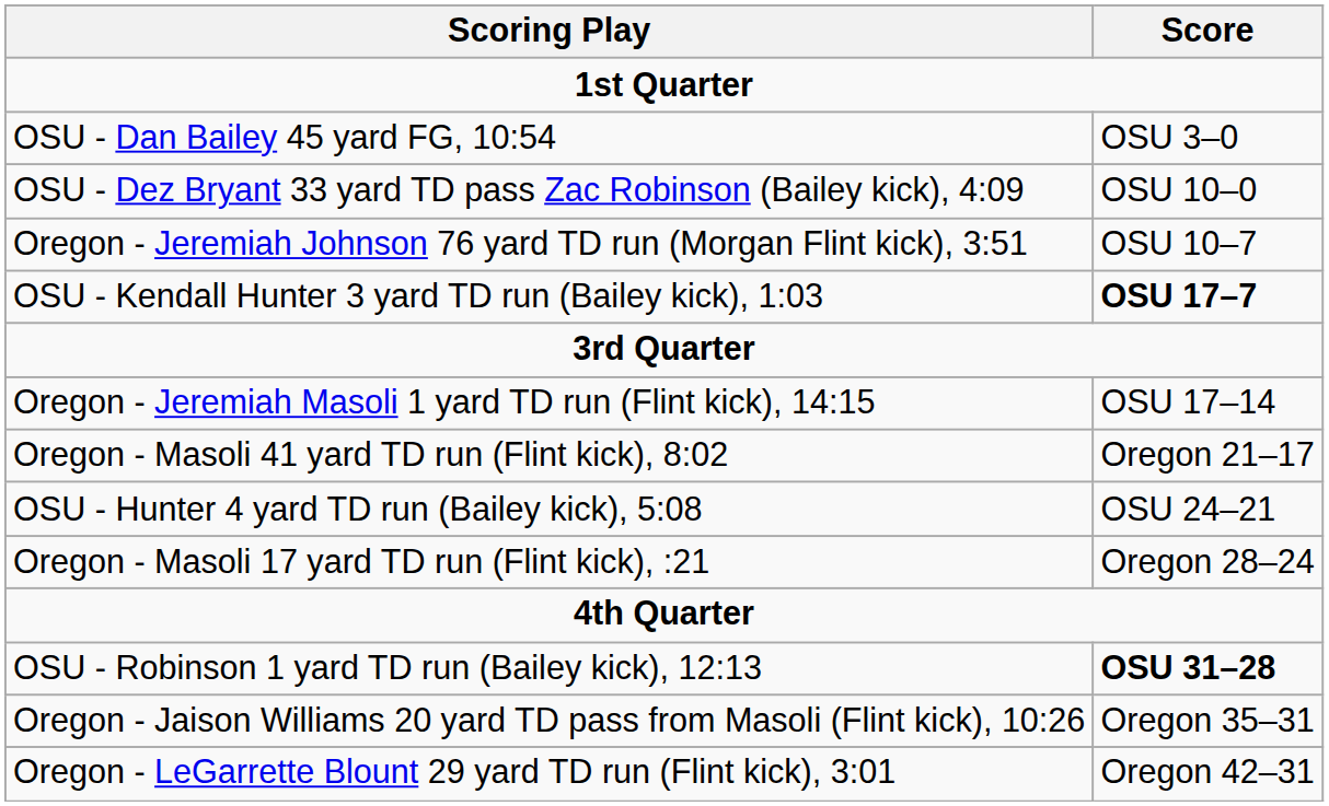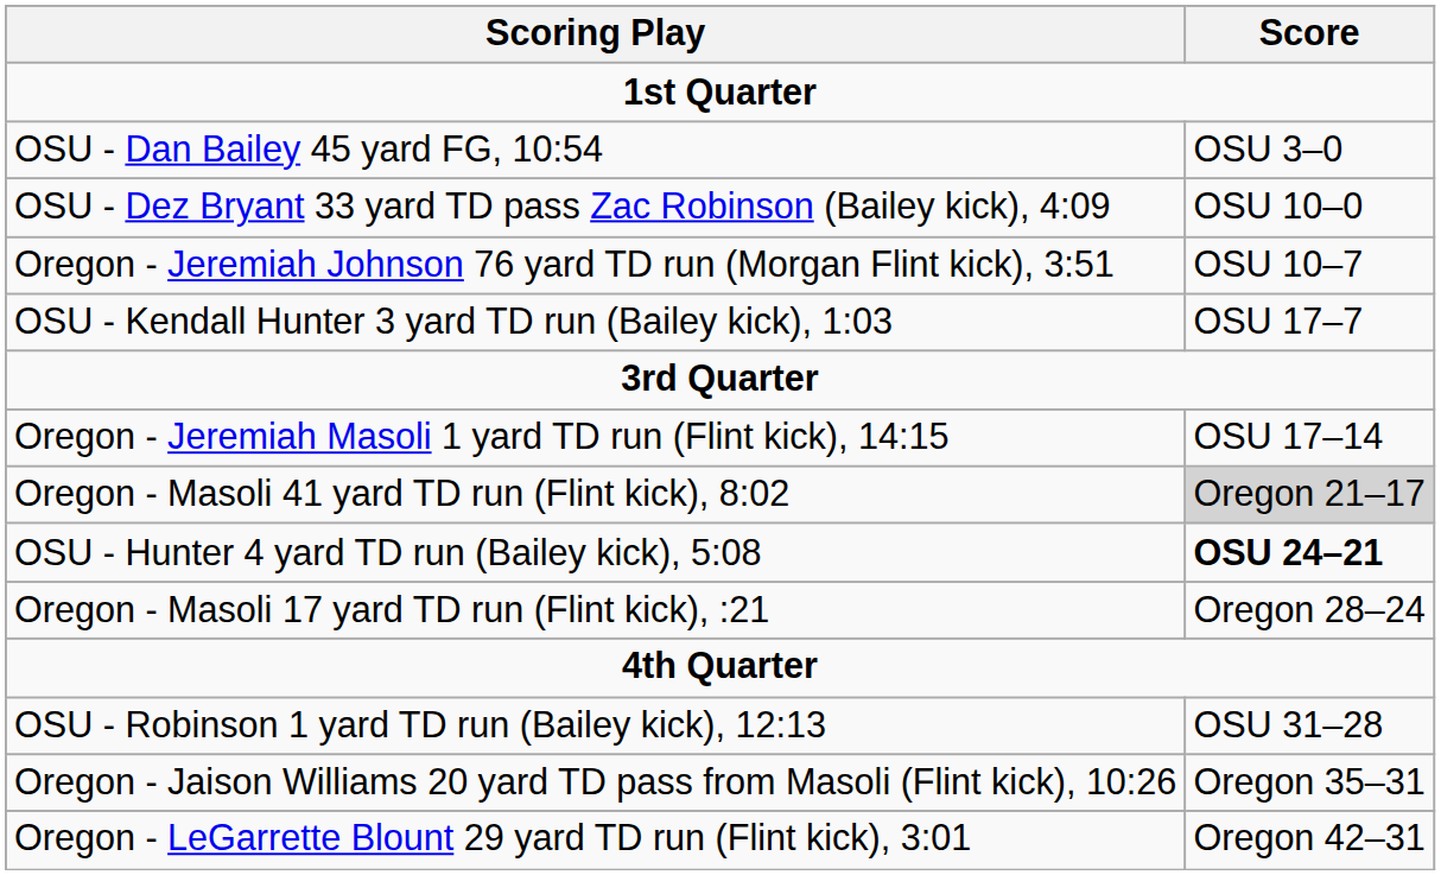OSU - Kendall Hunter 3 yard TD run (Bailey kick), 1:03 | Score: bold -> normal
Oregon - Masoli 41 yard TD run (Flint kick), 8:02 | Score: no background -> lightgrey background
OSU - Hunter 4 yard TD run (Bailey kick), 5:08 | Score: normal -> bold
OSU - Robinson 1 yard TD run (Bailey kick), 12:13 | Score: bold -> normal
